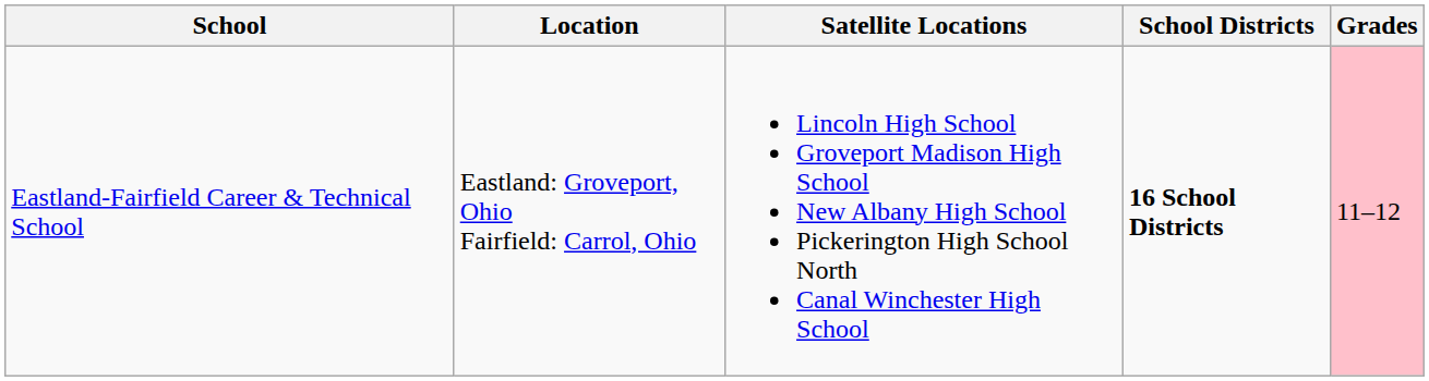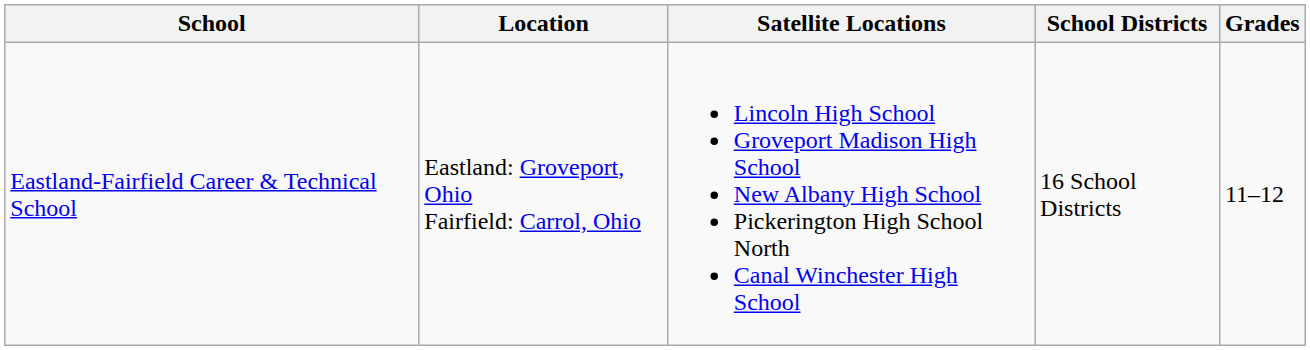row 2 | School Districts: bold -> normal
row 2 | Grades: pink background -> no background
